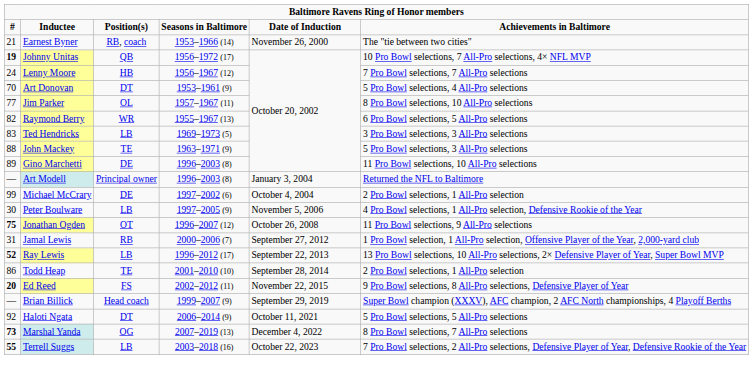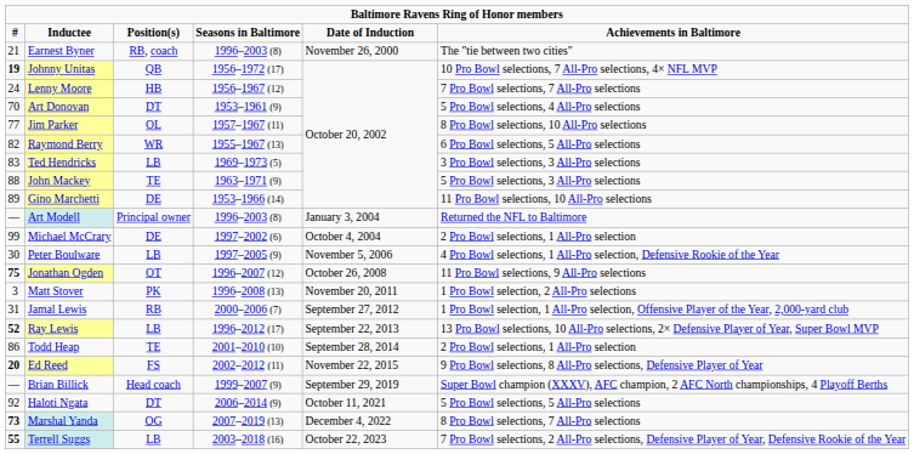Earnest Byner | column 4: 1953–1966 (14) -> 1996–2003 (8)
Gino Marchetti | column 4: 1996–2003 (8) -> 1953–1966 (14)
+ row: 3 | Matt Stover | PK | 1996–2008 (13) | November 20, 2011 | 1 Pro Bowl selection, 2 All-Pro selections
